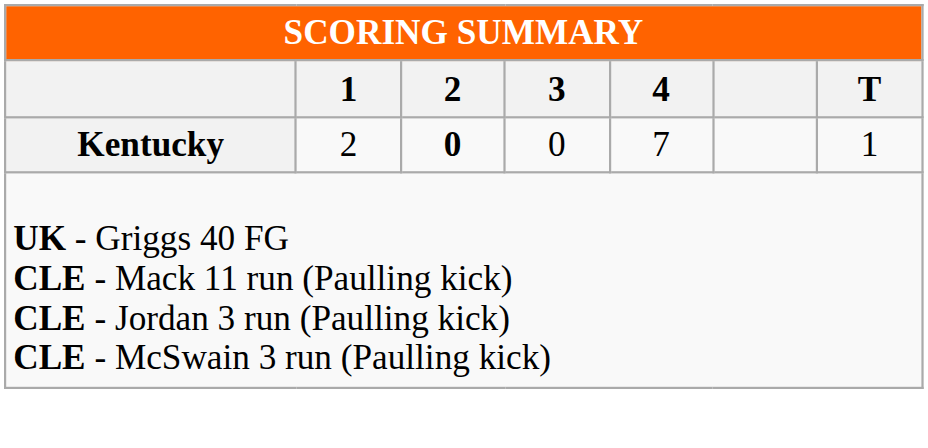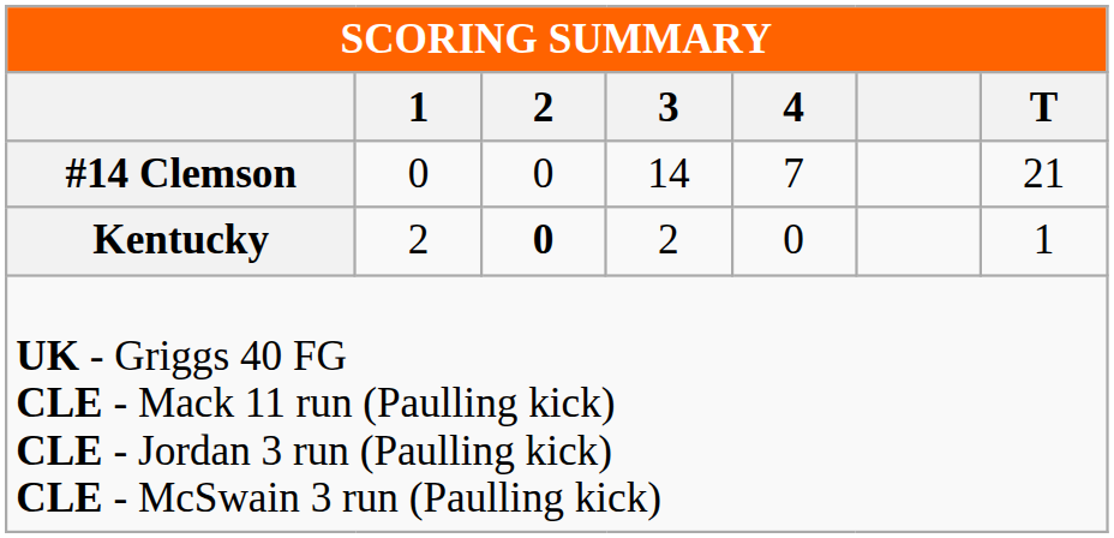+ row: #14 Clemson | 0 | 0 | 14 | 7 | 21
Kentucky | 3: 0 -> 2
Kentucky | 4: 7 -> 0
